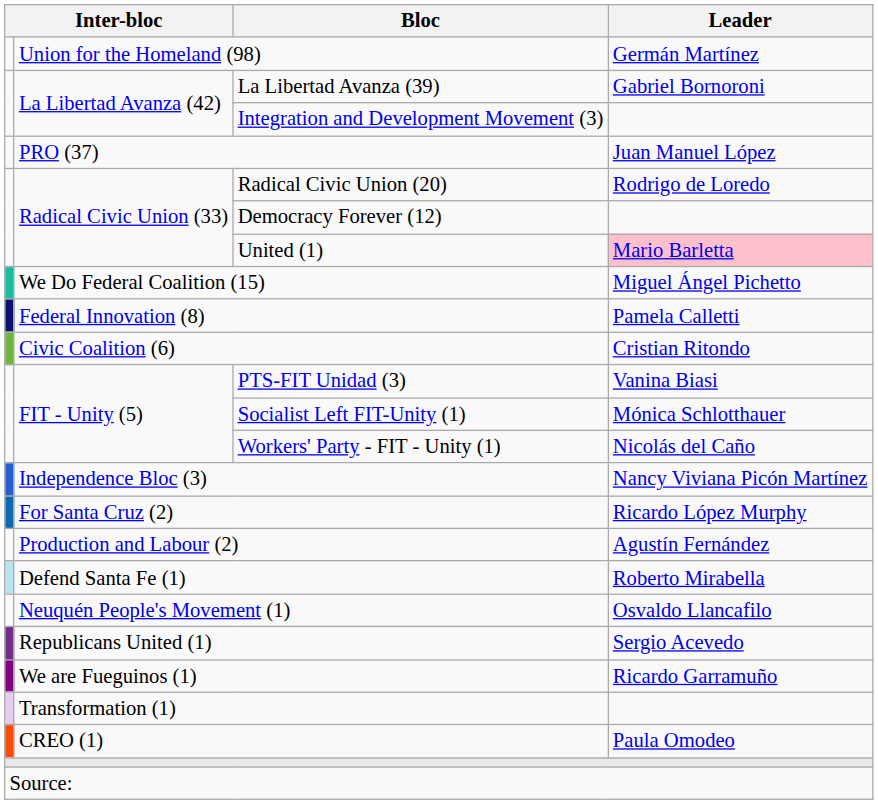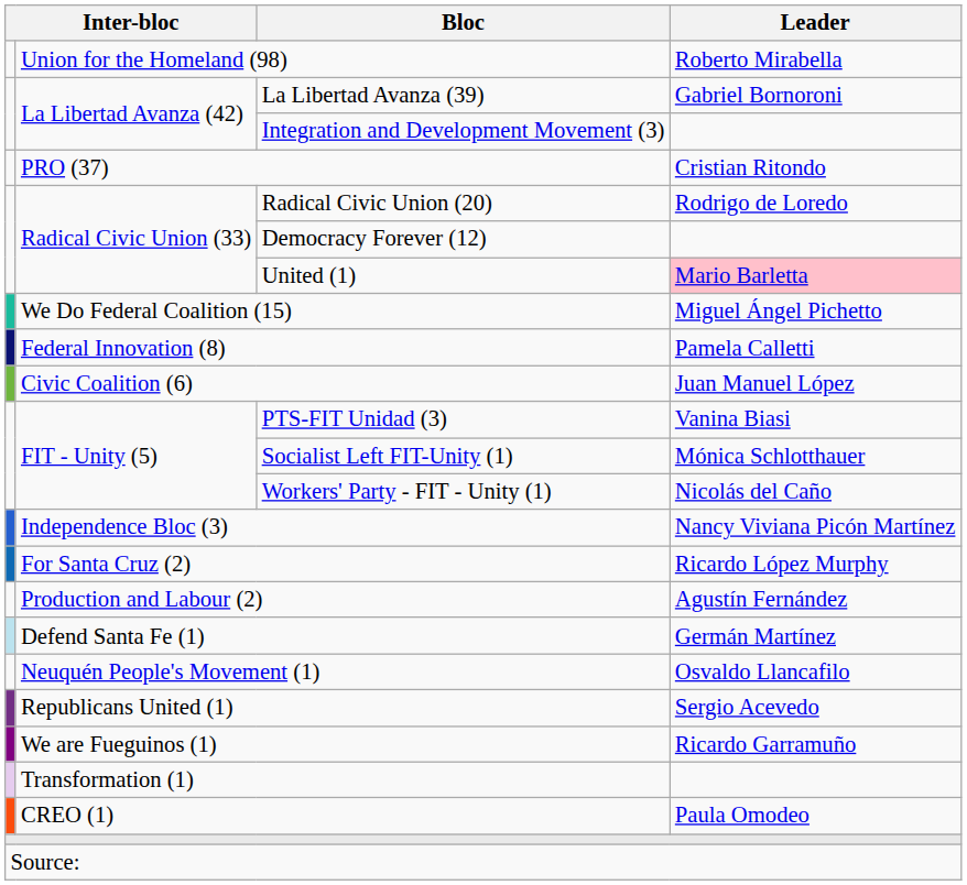Union for the Homeland (98) | Leader: Germán Martínez -> Roberto Mirabella
PRO (37) | Leader: Juan Manuel López -> Cristian Ritondo
Civic Coalition (6) | Leader: Cristian Ritondo -> Juan Manuel López
Defend Santa Fe (1) | Leader: Roberto Mirabella -> Germán Martínez
